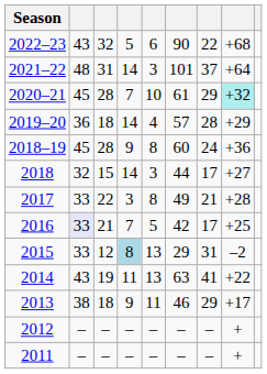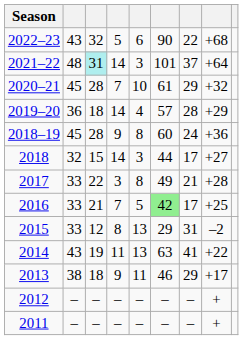2021–22 | column 3: no background -> paleturquoise background
2020–21 | column 8: paleturquoise background -> no background
2016 | column 2: lavender background -> no background
2016 | column 6: no background -> lightgreen background
2015 | column 4: lightblue background -> no background
